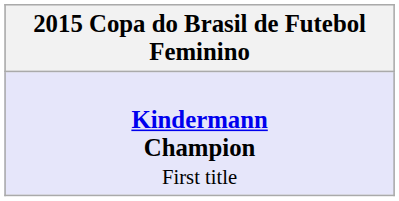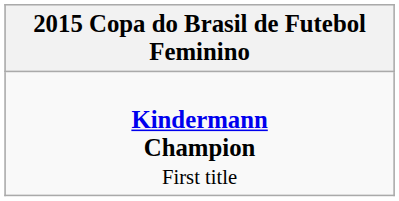row 2 | column 1: lavender background -> no background
